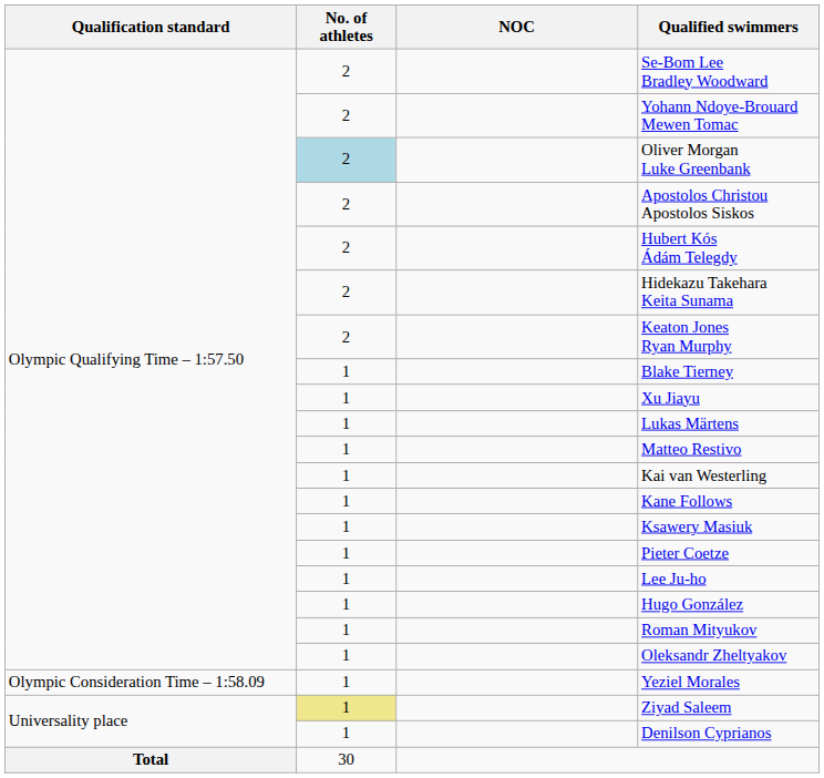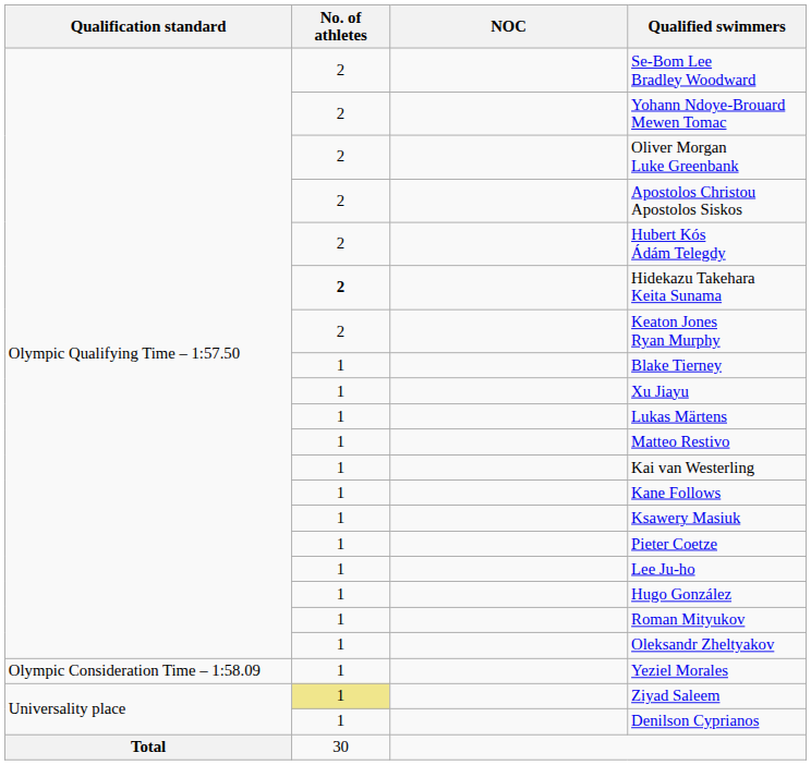Oliver Morgan Luke Greenbank | No. of athletes: lightblue background -> no background
Hidekazu Takehara Keita Sunama | No. of athletes: normal -> bold
